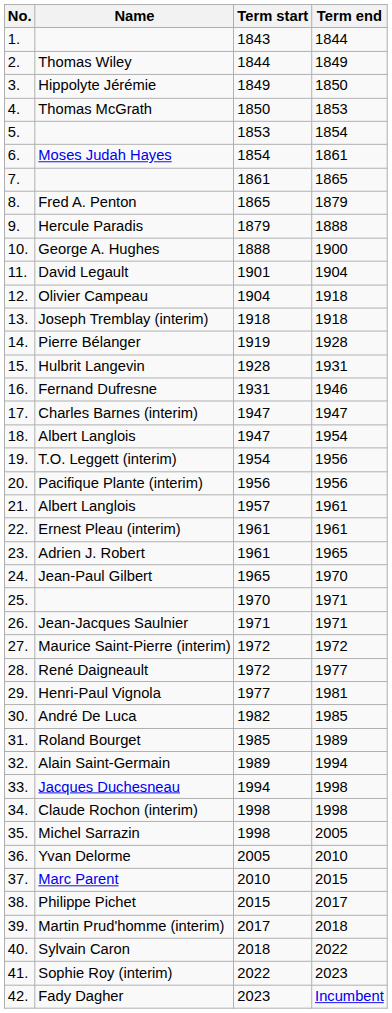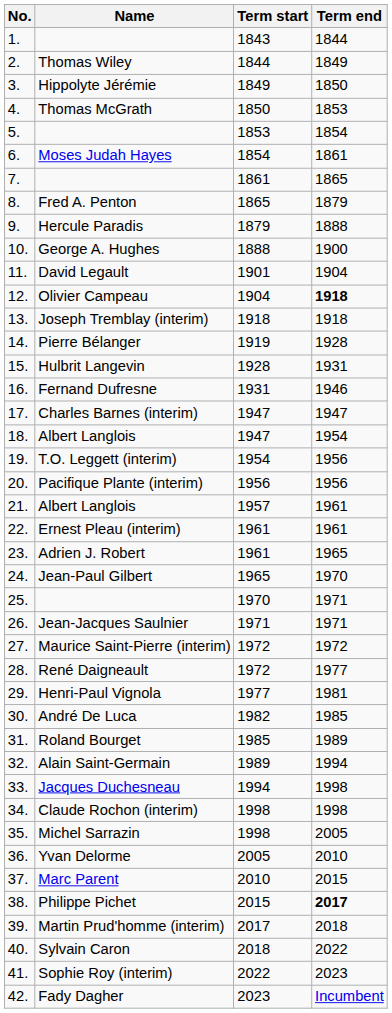Olivier Campeau | Term end: normal -> bold
Philippe Pichet | Term end: normal -> bold
